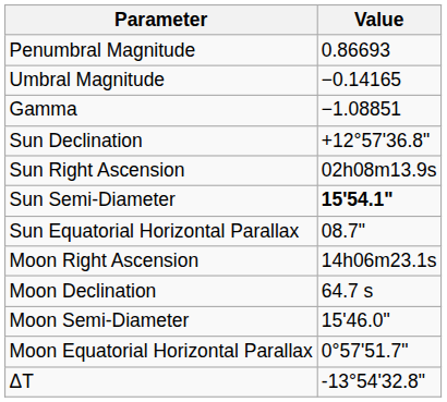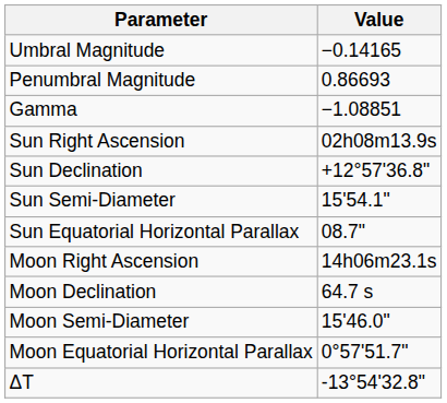rows swapped: Penumbral Magnitude <-> Umbral Magnitude
rows swapped: Sun Right Ascension <-> Sun Declination
Sun Semi-Diameter | Value: bold -> normal
